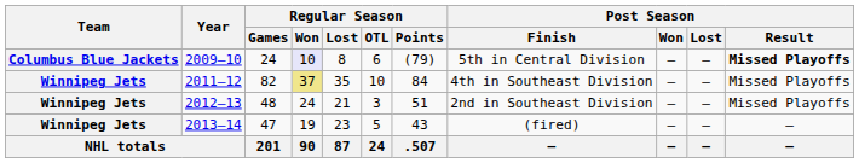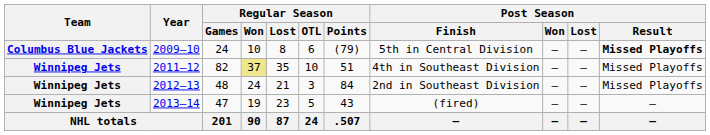2009–10 | Regular Season / Won: lavender background -> no background
2011–12 | Regular Season / Points: 84 -> 51
2012–13 | Regular Season / Points: 51 -> 84
